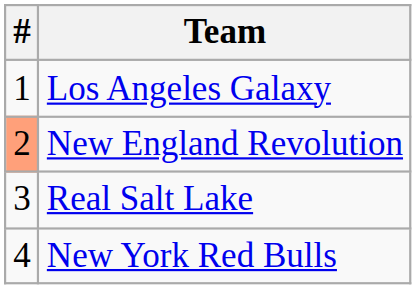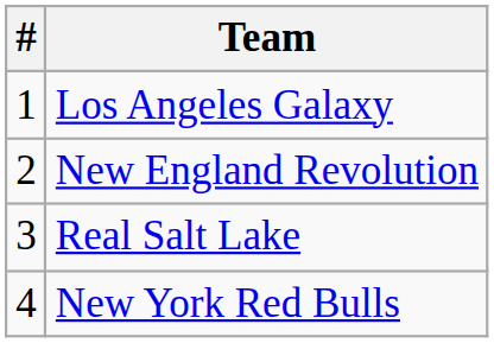New England Revolution | #: lightsalmon background -> no background
